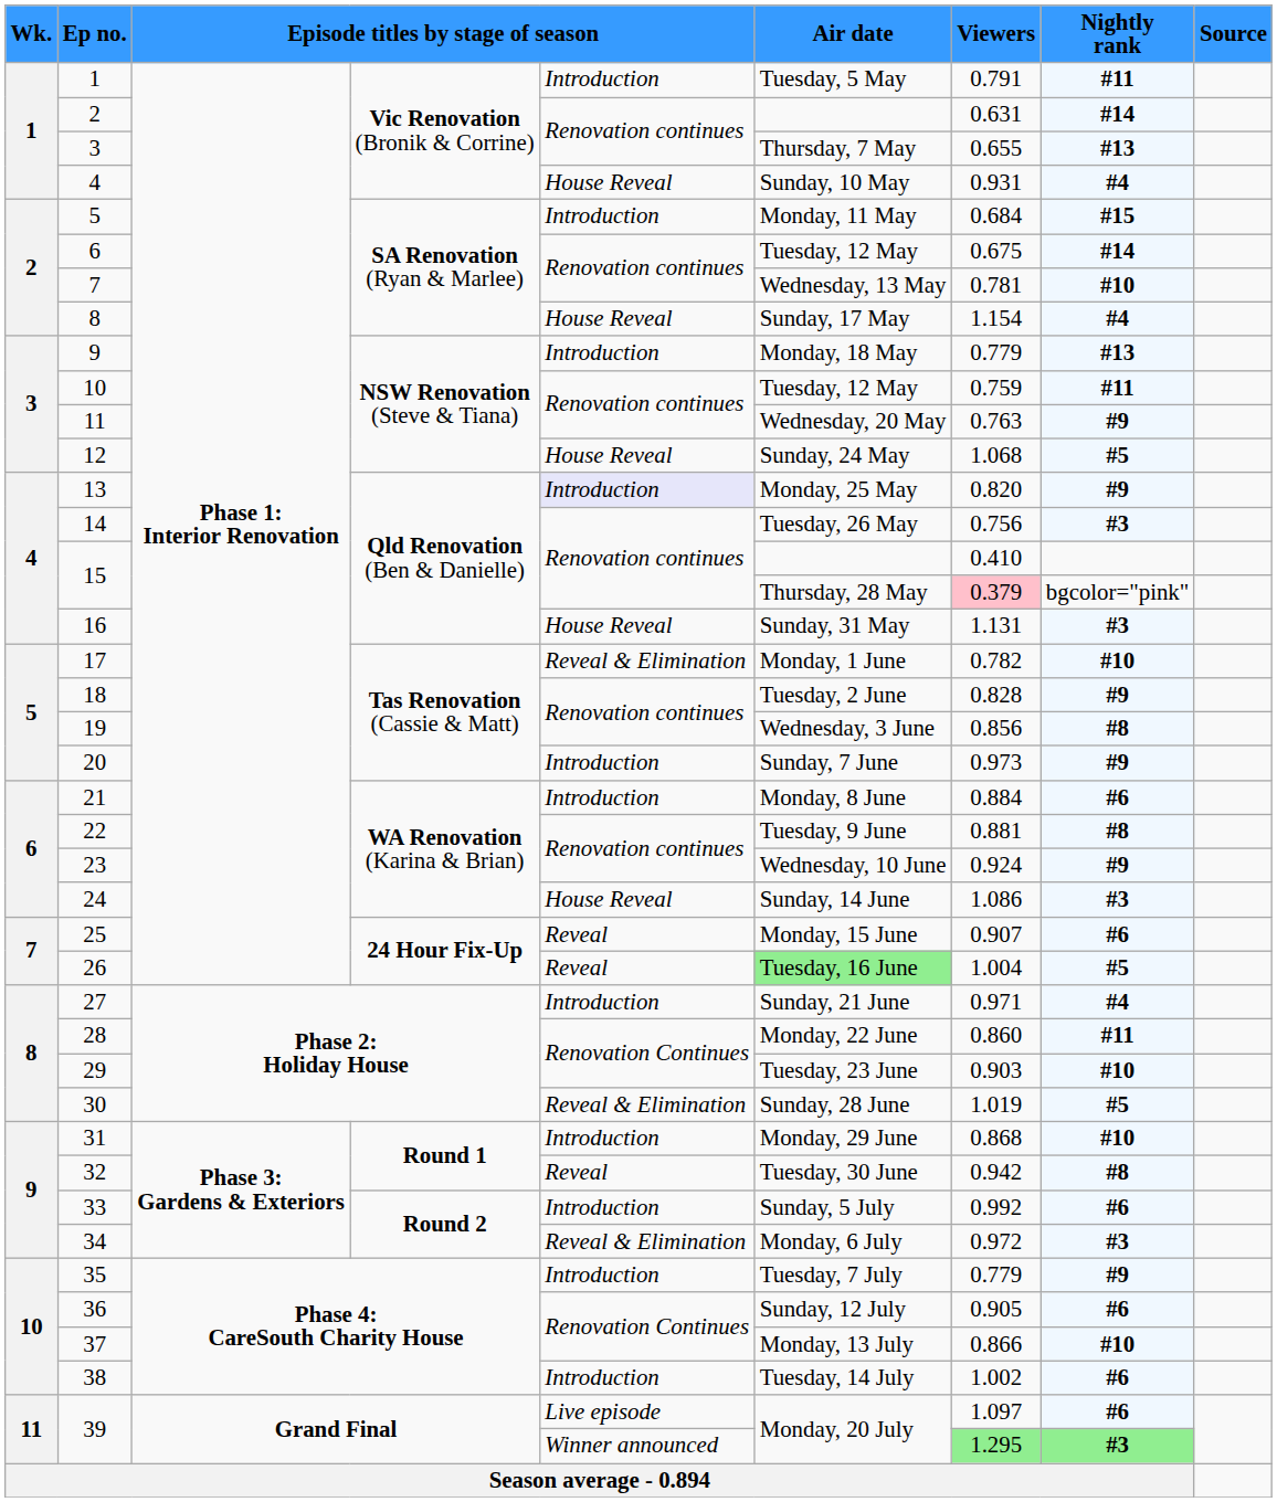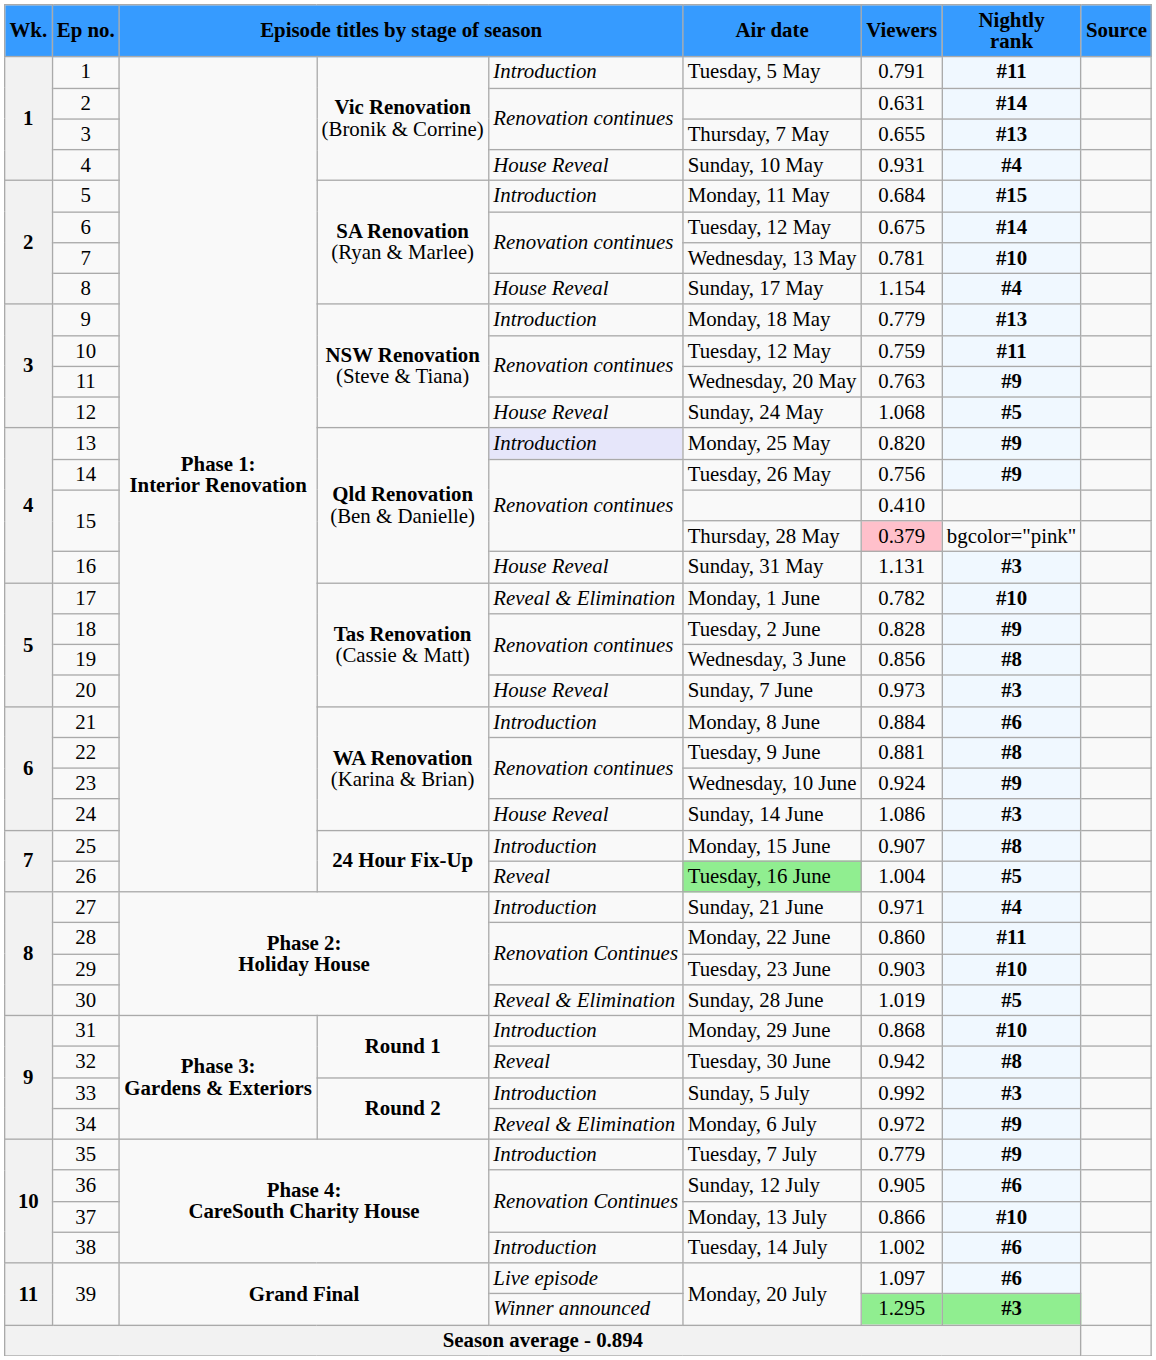14 | Nightly rank: #3 -> #9
20 | column 5: Introduction -> House Reveal
20 | Nightly rank: #9 -> #3
25 | column 5: Reveal -> Introduction
25 | Nightly rank: #6 -> #8
33 | Nightly rank: #6 -> #3
34 | Nightly rank: #3 -> #9
